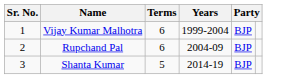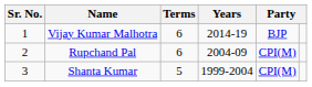Vijay Kumar Malhotra | Years: 1999-2004 -> 2014-19
Rupchand Pal | column 5: BJP -> CPI(M)
Shanta Kumar | Years: 2014-19 -> 1999-2004
Shanta Kumar | column 5: BJP -> CPI(M)
